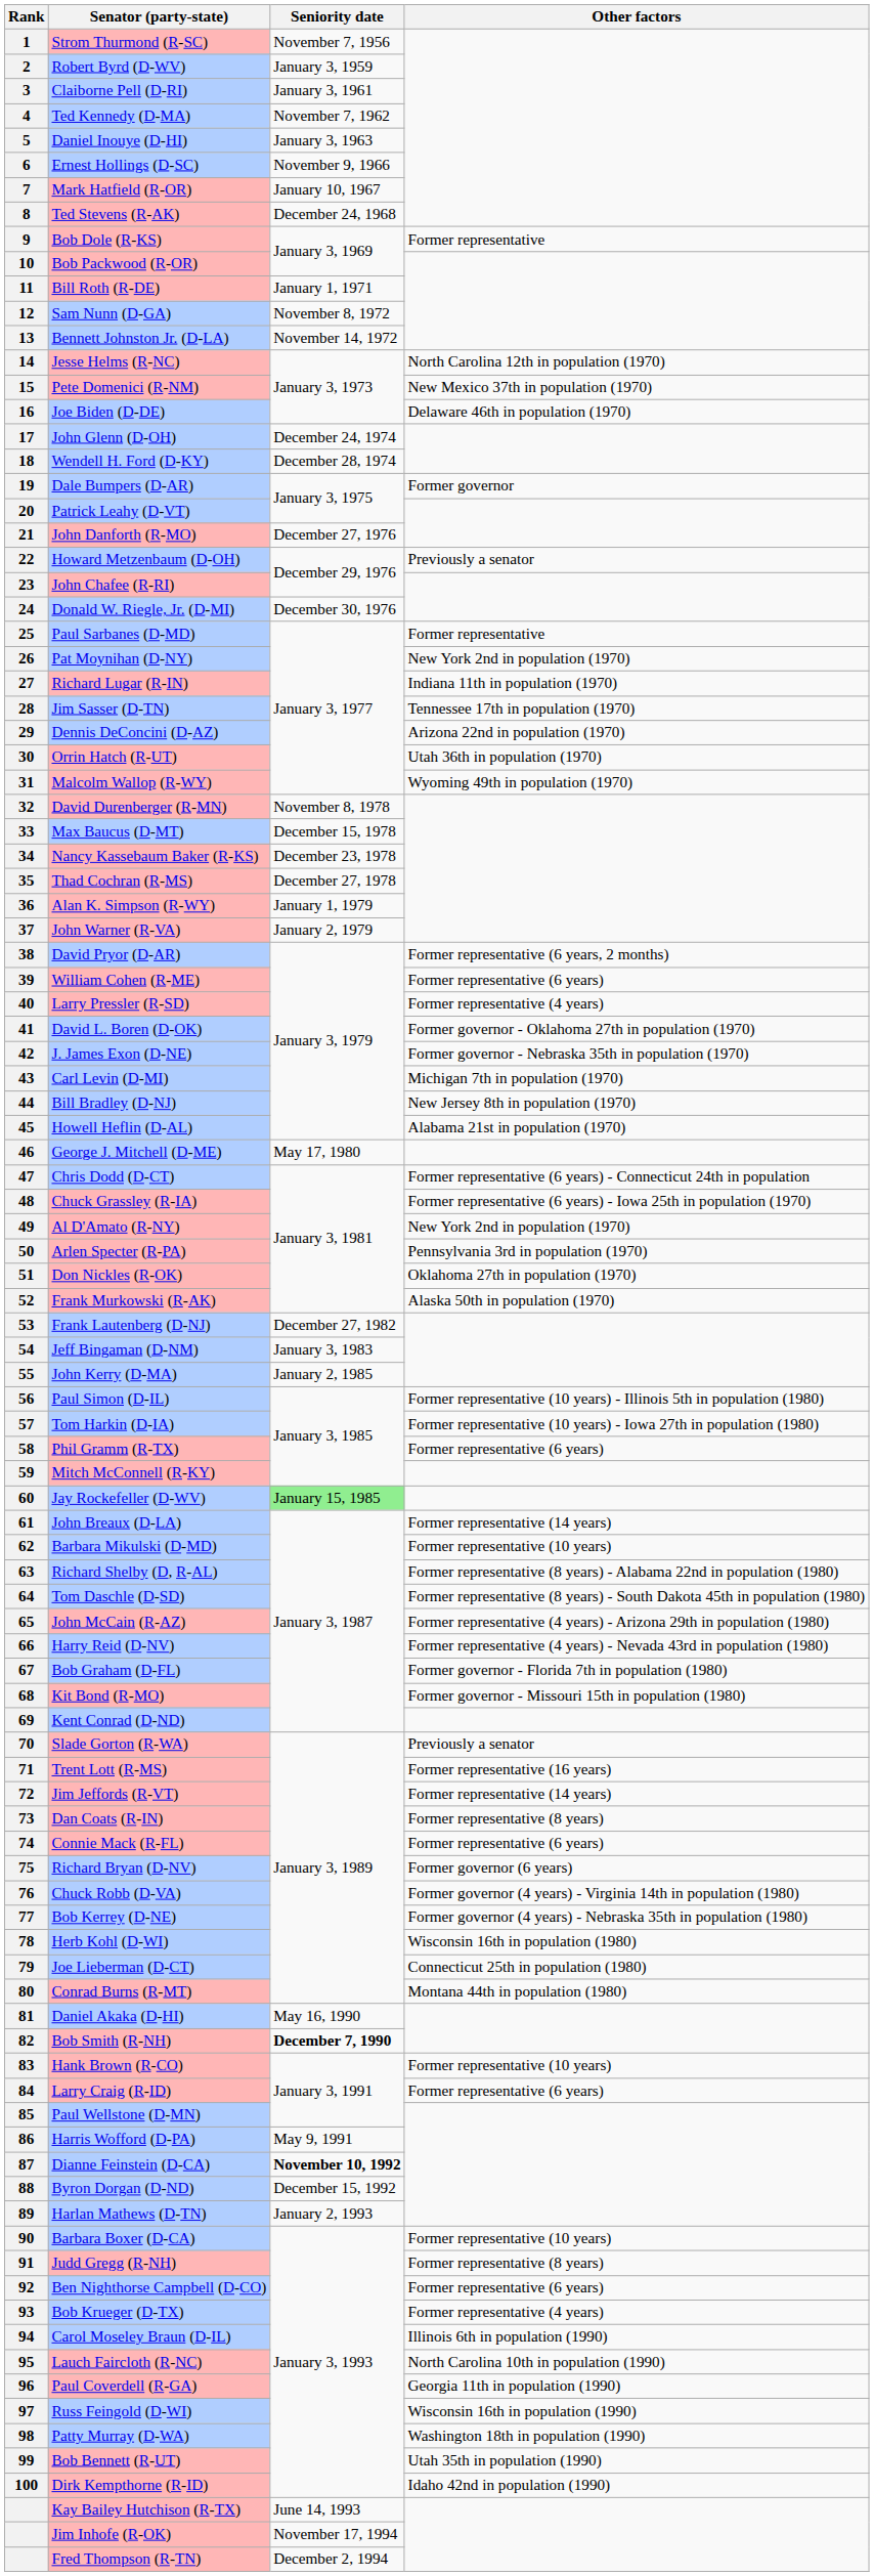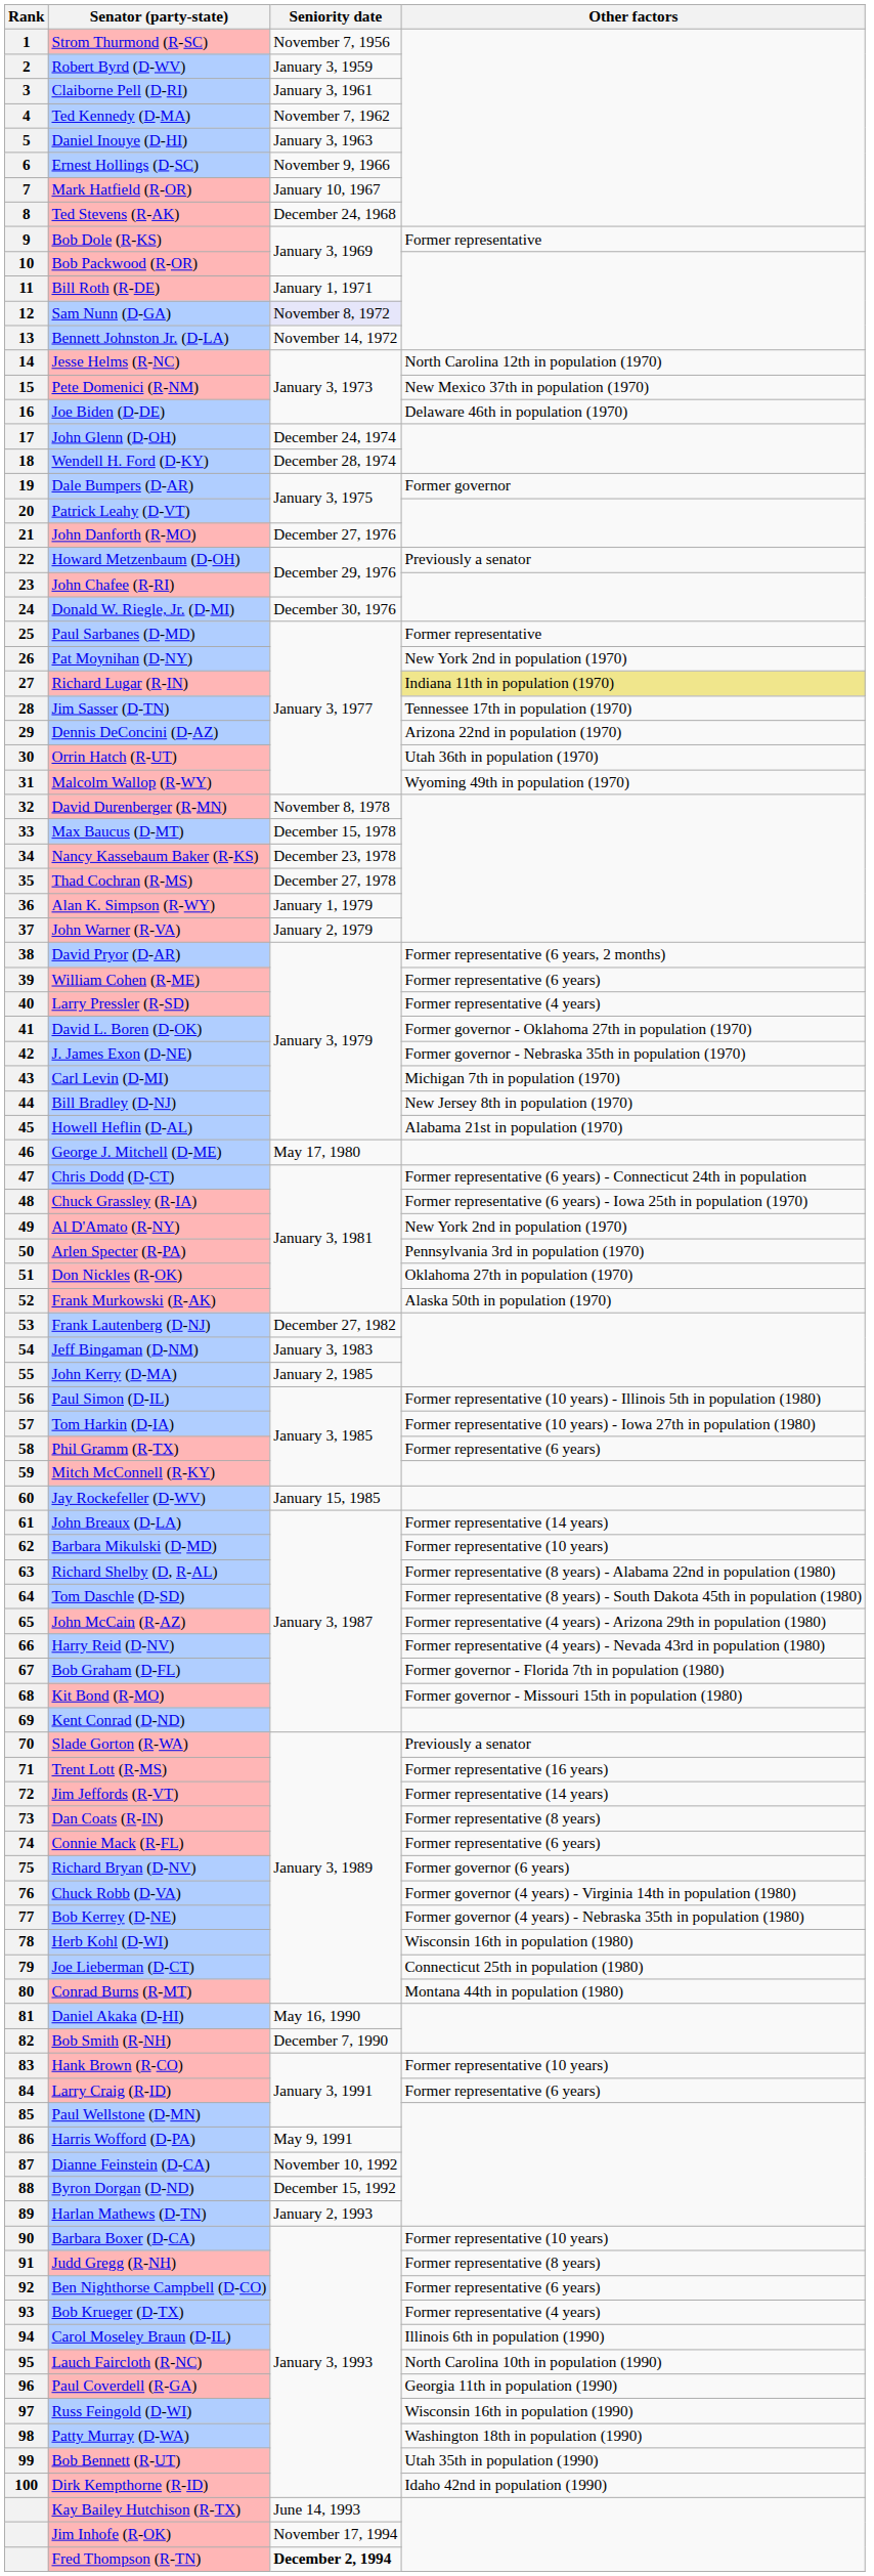Sam Nunn (D-GA) | Seniority date: no background -> lavender background
Richard Lugar (R-IN) | Other factors: no background -> khaki background
Jay Rockefeller (D-WV) | Seniority date: lightgreen background -> no background
Bob Smith (R-NH) | Seniority date: bold -> normal
Dianne Feinstein (D-CA) | Seniority date: bold -> normal
Fred Thompson (R-TN) | Seniority date: normal -> bold
